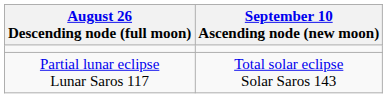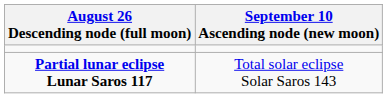row 3 | August 26 Descending node (full moon): normal -> bold
